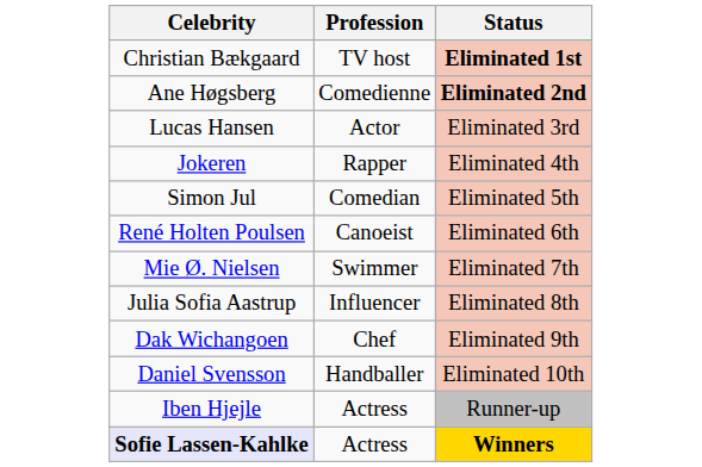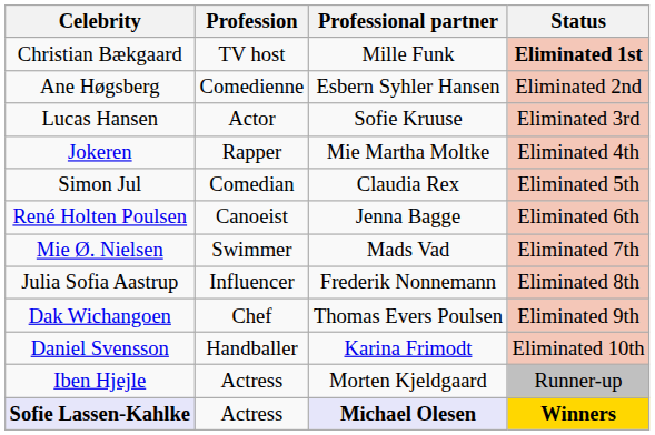+ column: Professional partner | Mille Funk | Esbern Syhler Hansen | Sofie Kruuse | Mie Martha Moltke | Claudia Rex | Jenna Bagge | Mads Vad | Frederik Nonnemann | Thomas Evers Poulsen | Karina Frimodt | Morten Kjeldgaard | Michael Olesen
Ane Høgsberg | Status: bold -> normal
